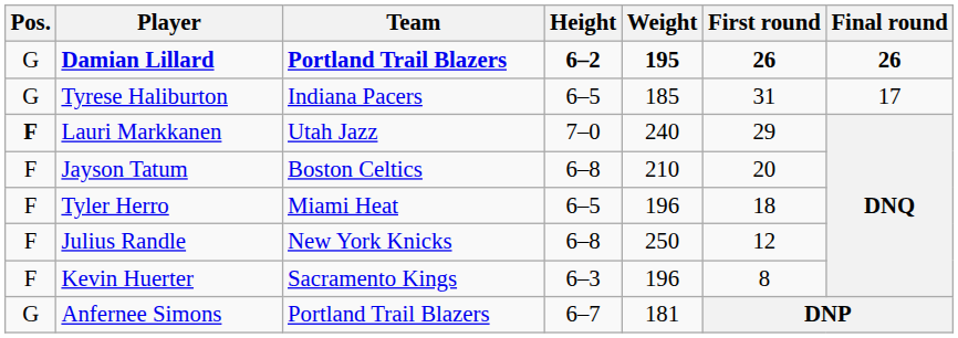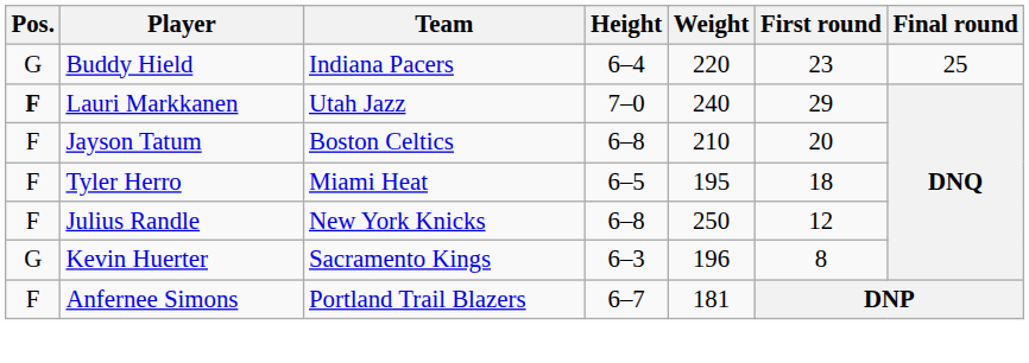- row: G | Damian Lillard | Portland Trail Blazers | 6–2 | 195 | 26 | 26
+ row: G | Buddy Hield | Indiana Pacers | 6–4 | 220 | 23 | 25
- row: G | Tyrese Haliburton | Indiana Pacers | 6–5 | 185 | 31 | 17
Tyler Herro | Weight: 196 -> 195
Kevin Huerter | Pos.: F -> G
Anfernee Simons | Pos.: G -> F
